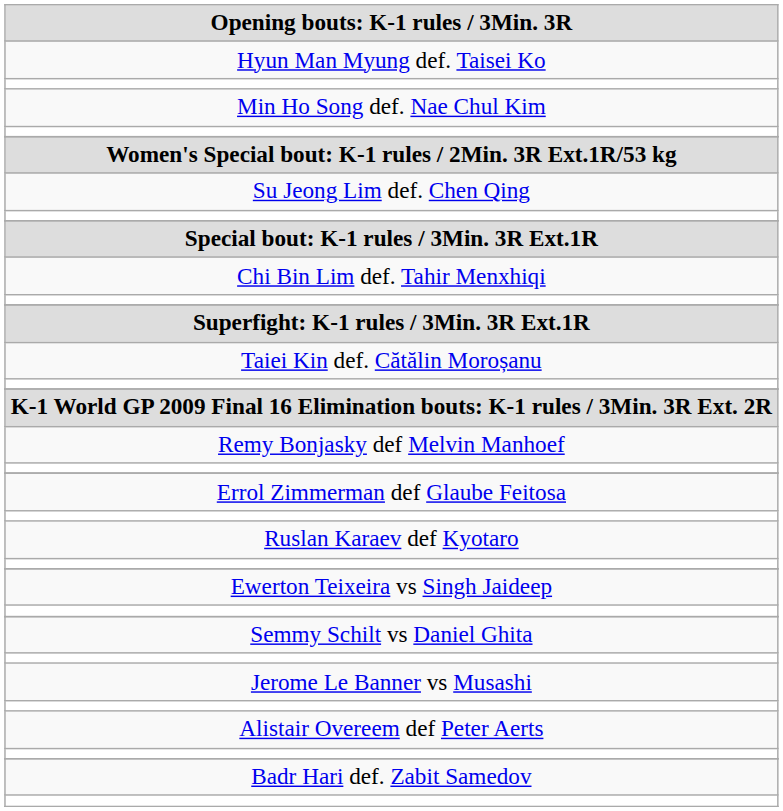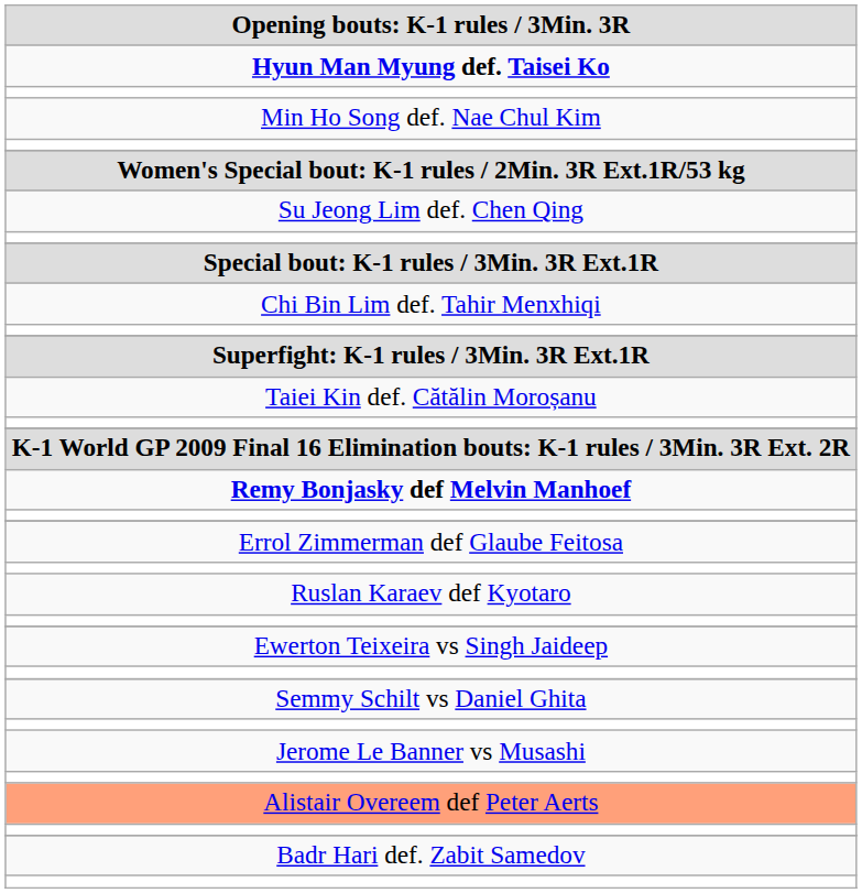Hyun Man Myung def. Taisei Ko | column 1: normal -> bold
Remy Bonjasky def Melvin Manhoef | column 1: normal -> bold
Alistair Overeem def Peter Aerts | column 1: no background -> lightsalmon background
